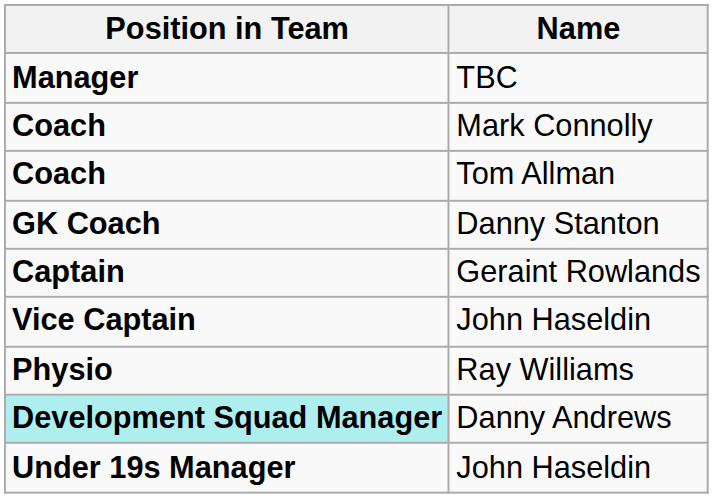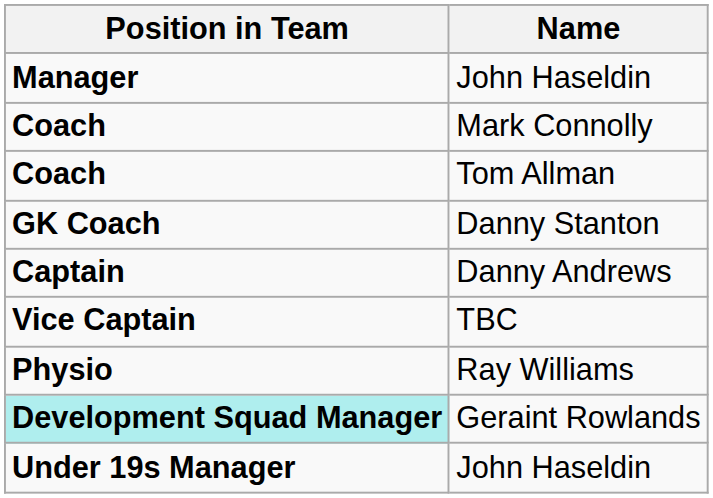row 2 | Name: TBC -> John Haseldin
row 6 | Name: Geraint Rowlands -> Danny Andrews
row 7 | Name: John Haseldin -> TBC
row 9 | Name: Danny Andrews -> Geraint Rowlands
